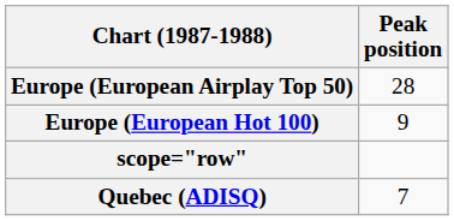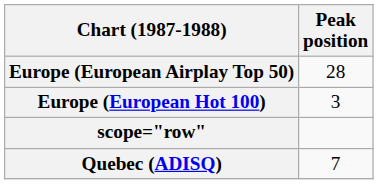Europe (European Hot 100) | Peak position: 9 -> 3
